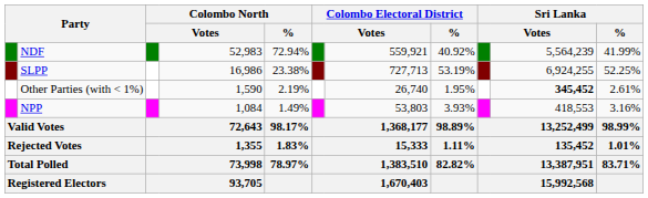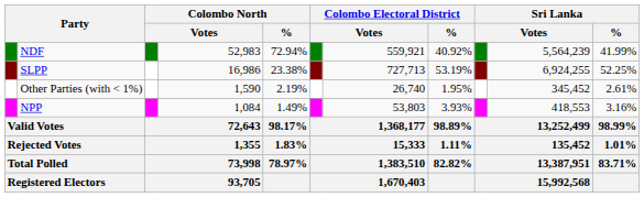Other Parties (with < 1%) | column 10: bold -> normal
